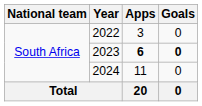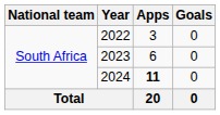2023 | Apps: bold -> normal
2023 | Goals: bold -> normal
2024 | Apps: normal -> bold
